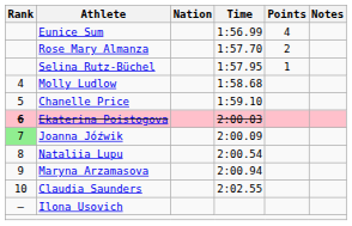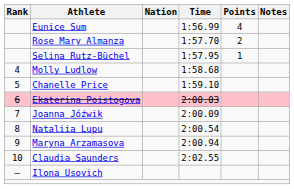Ekaterina Poistogova | Rank: bold -> normal
Joanna Jóźwik | Rank: lightgreen background -> no background
